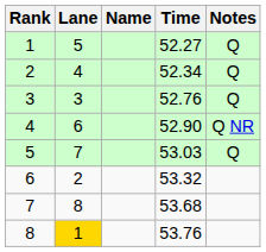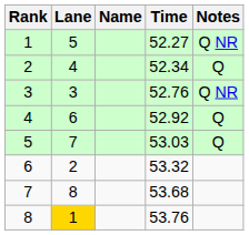row 2 | Notes: Q -> Q NR
row 4 | Notes: Q -> Q NR
row 5 | Time: 52.90 -> 52.92
row 5 | Notes: Q NR -> Q
